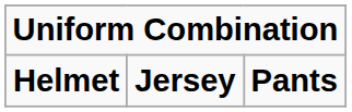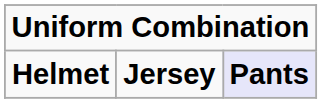Helmet | column 3: no background -> lavender background
